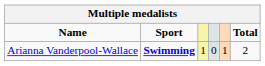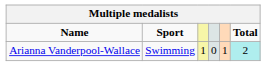Arianna Vanderpool-Wallace | Sport: bold -> normal
Arianna Vanderpool-Wallace | Total: no background -> paleturquoise background
